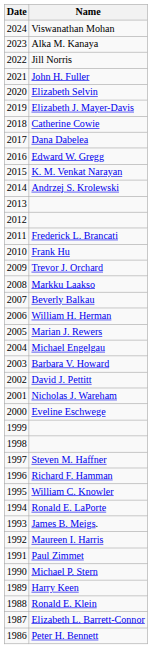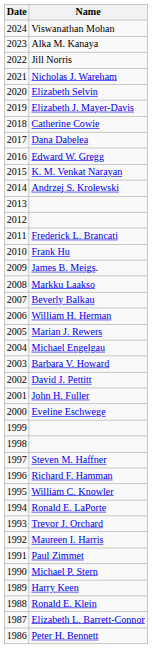row 5 | Name: John H. Fuller -> Nicholas J. Wareham
row 17 | Name: Trevor J. Orchard -> James B. Meigs.
row 25 | Name: Nicholas J. Wareham -> John H. Fuller
row 33 | Name: James B. Meigs. -> Trevor J. Orchard
